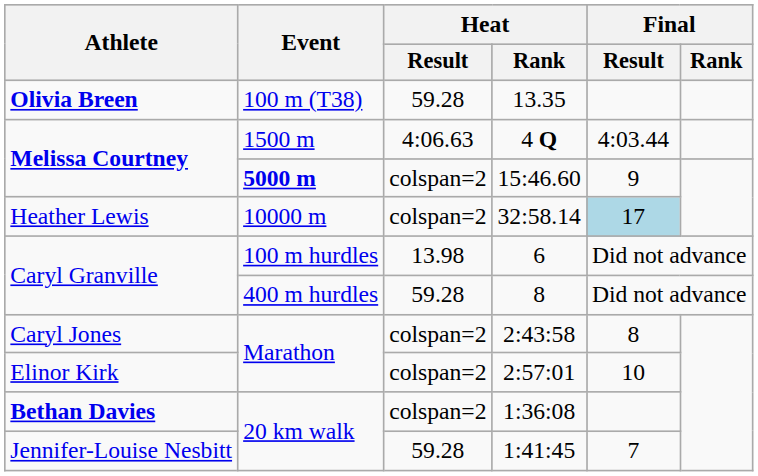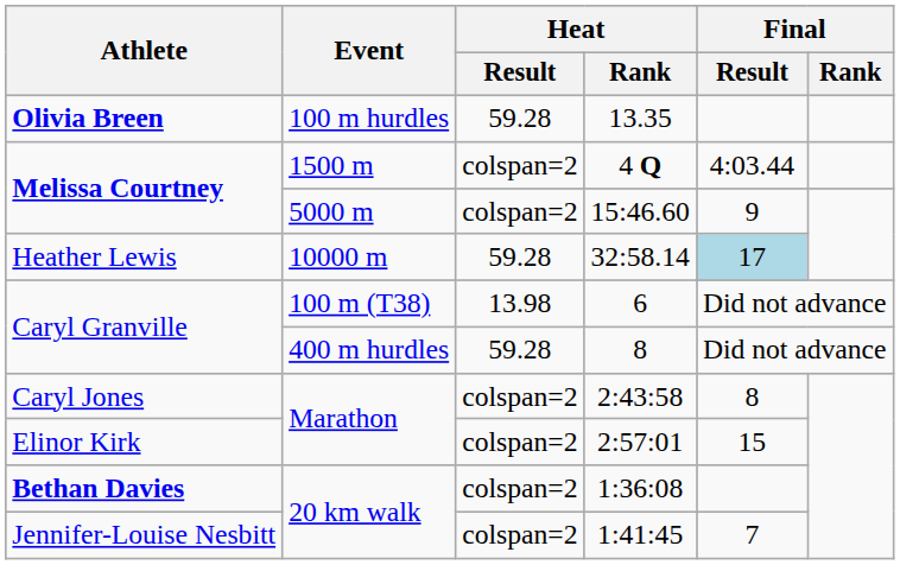13.35 | Event: 100 m (T38) -> 100 m hurdles
4 Q | Heat / Result: 4:06.63 -> colspan=2
15:46.60 | Event: bold -> normal
32:58.14 | Heat / Result: colspan=2 -> 59.28
6 | Event: 100 m hurdles -> 100 m (T38)
2:57:01 | Final / Result: 10 -> 15
1:41:45 | Heat / Result: 59.28 -> colspan=2
